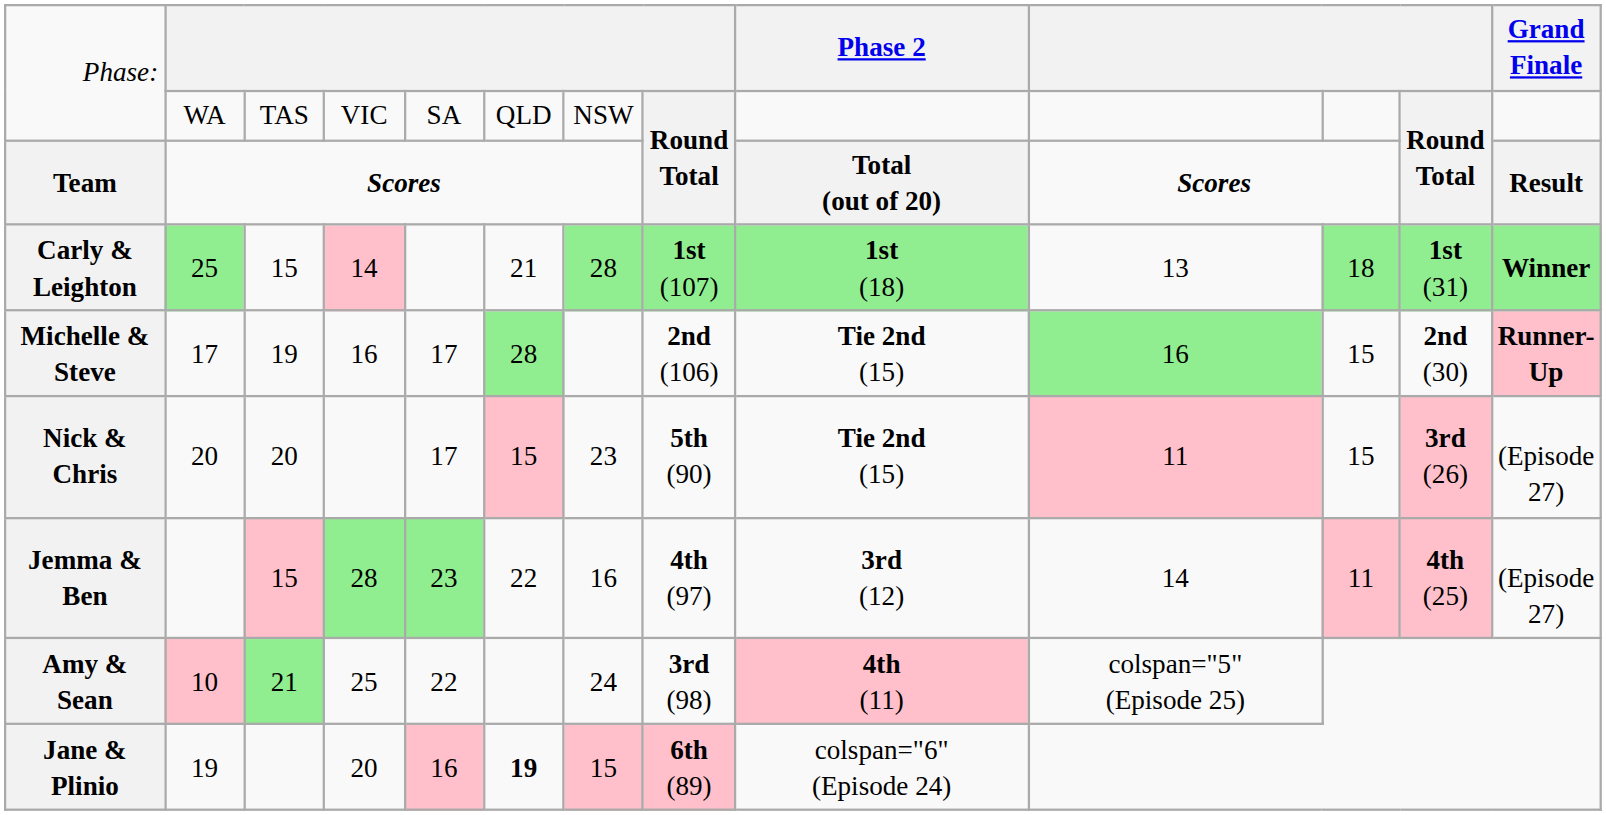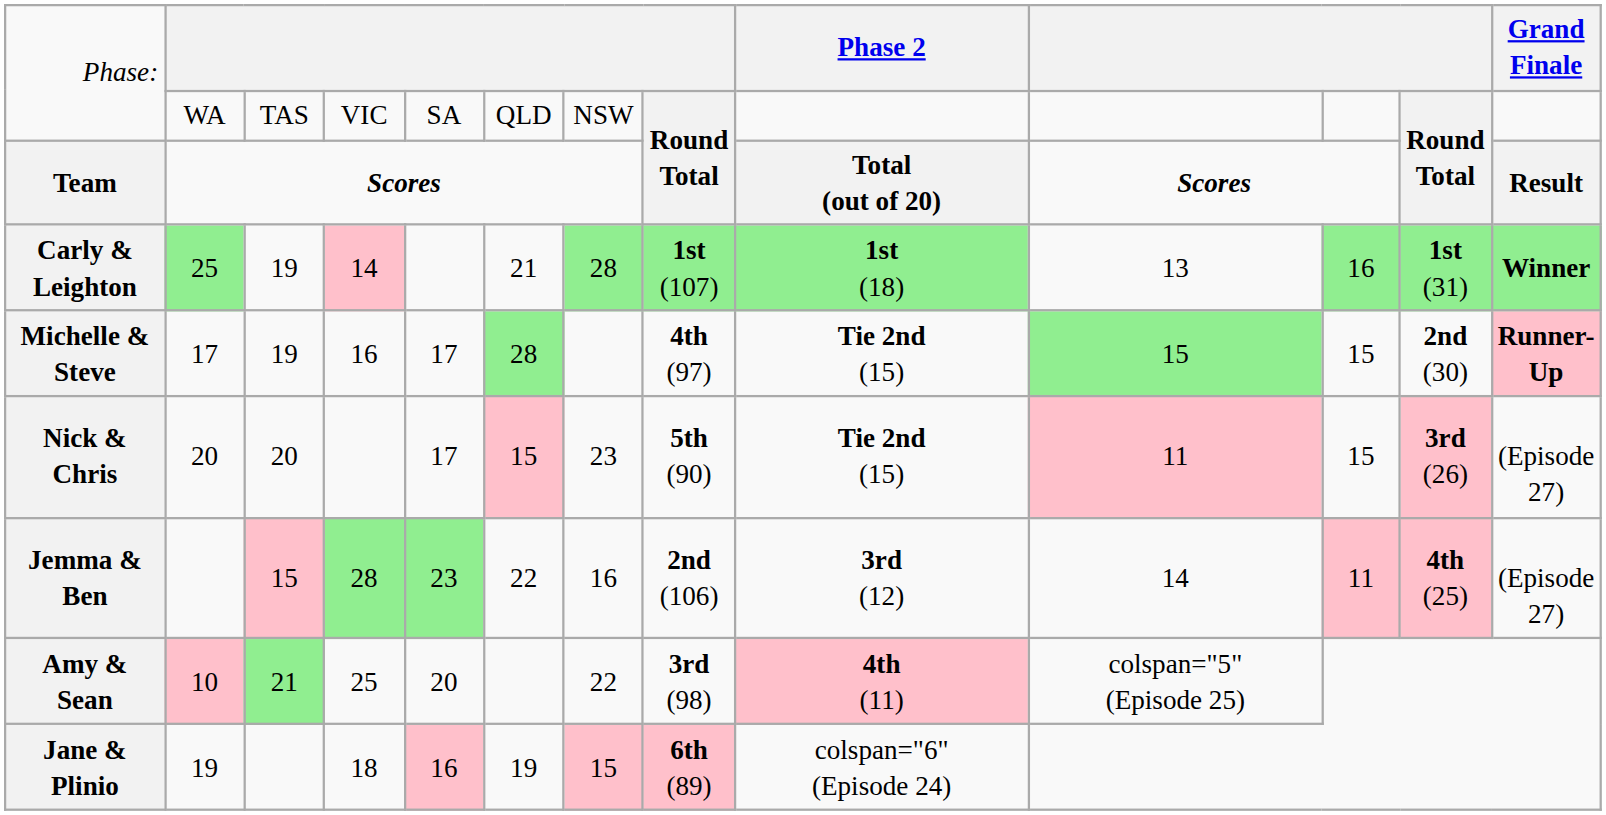Carly & Leighton | column 3: 15 -> 19
Carly & Leighton | column 11: 18 -> 16
Michelle & Steve | column 8: 2nd (106) -> 4th (97)
Michelle & Steve | column 10: 16 -> 15
Jemma & Ben | column 8: 4th (97) -> 2nd (106)
Amy & Sean | column 5: 22 -> 20
Amy & Sean | column 7: 24 -> 22
Jane & Plinio | column 4: 20 -> 18
Jane & Plinio | column 6: bold -> normal
